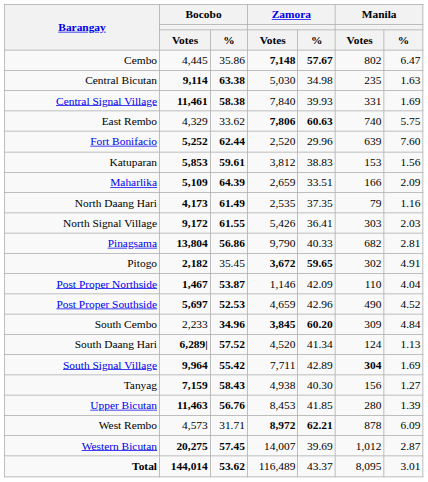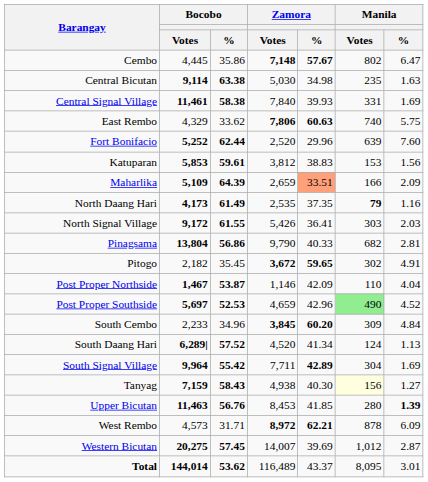Maharlika | Zamora / %: no background -> lightsalmon background
North Daang Hari | Manila / Votes: normal -> bold
Pitogo | Bocobo / Votes: bold -> normal
Post Proper Southside | Manila / Votes: no background -> lightgreen background
South Cembo | Bocobo / %: bold -> normal
South Signal Village | Zamora / %: normal -> bold
South Signal Village | Manila / Votes: bold -> normal
Tanyag | Manila / Votes: no background -> lightyellow background
Upper Bicutan | Manila / %: normal -> bold
